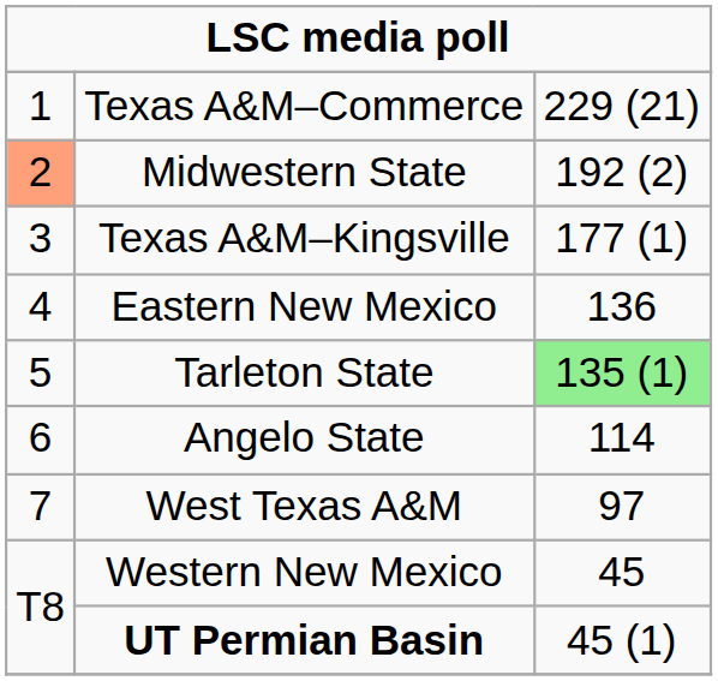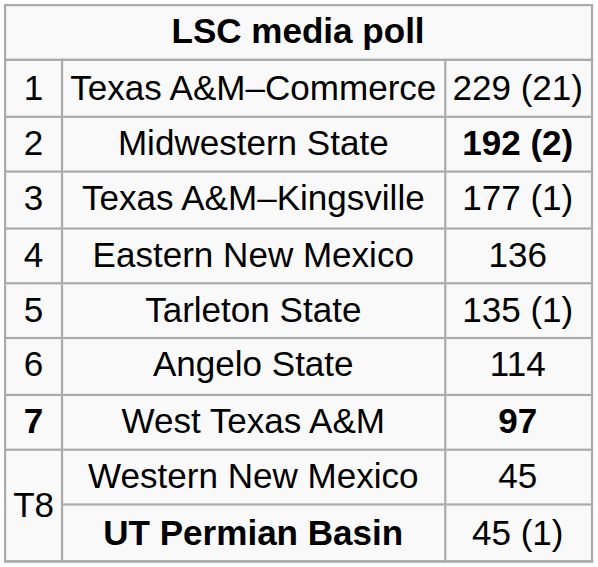Midwestern State | column 1: lightsalmon background -> no background
Midwestern State | column 3: normal -> bold
Tarleton State | column 3: lightgreen background -> no background
West Texas A&M | column 1: normal -> bold
West Texas A&M | column 3: normal -> bold
